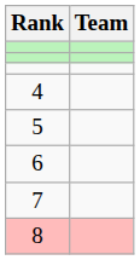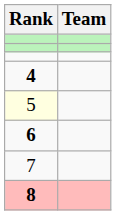row 5 | Rank: normal -> bold
row 6 | Rank: no background -> lightyellow background
row 7 | Rank: normal -> bold
row 9 | Rank: normal -> bold
